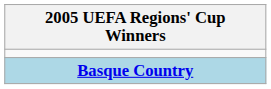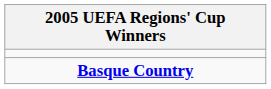row 3 | column 1: lightblue background -> no background
